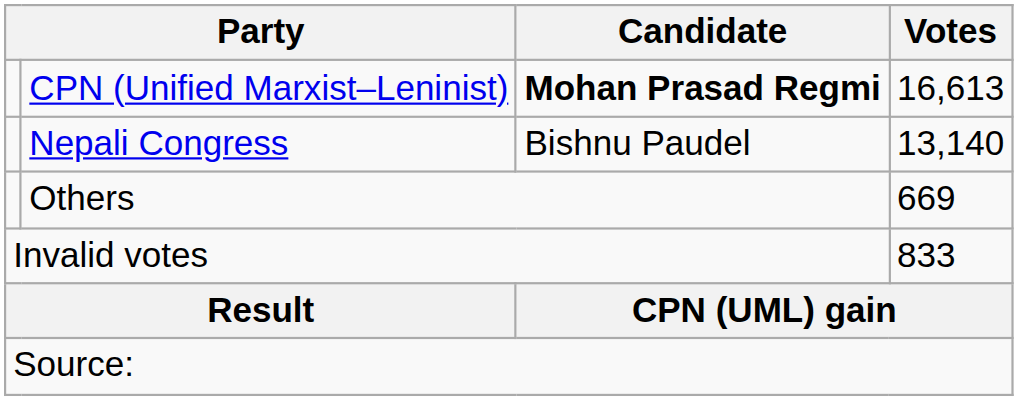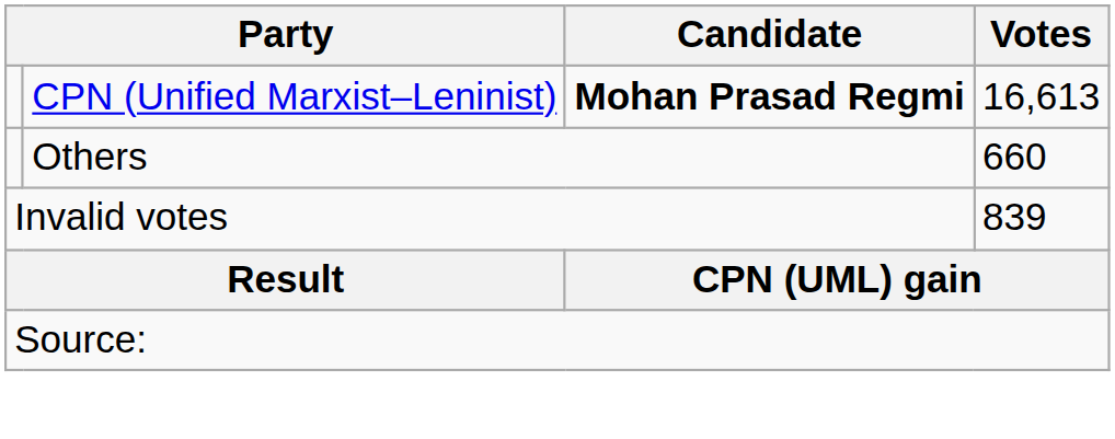- row: Nepali Congress | Bishnu Paudel | 13,140
Others | Votes: 669 -> 660
Invalid votes | Votes: 833 -> 839
